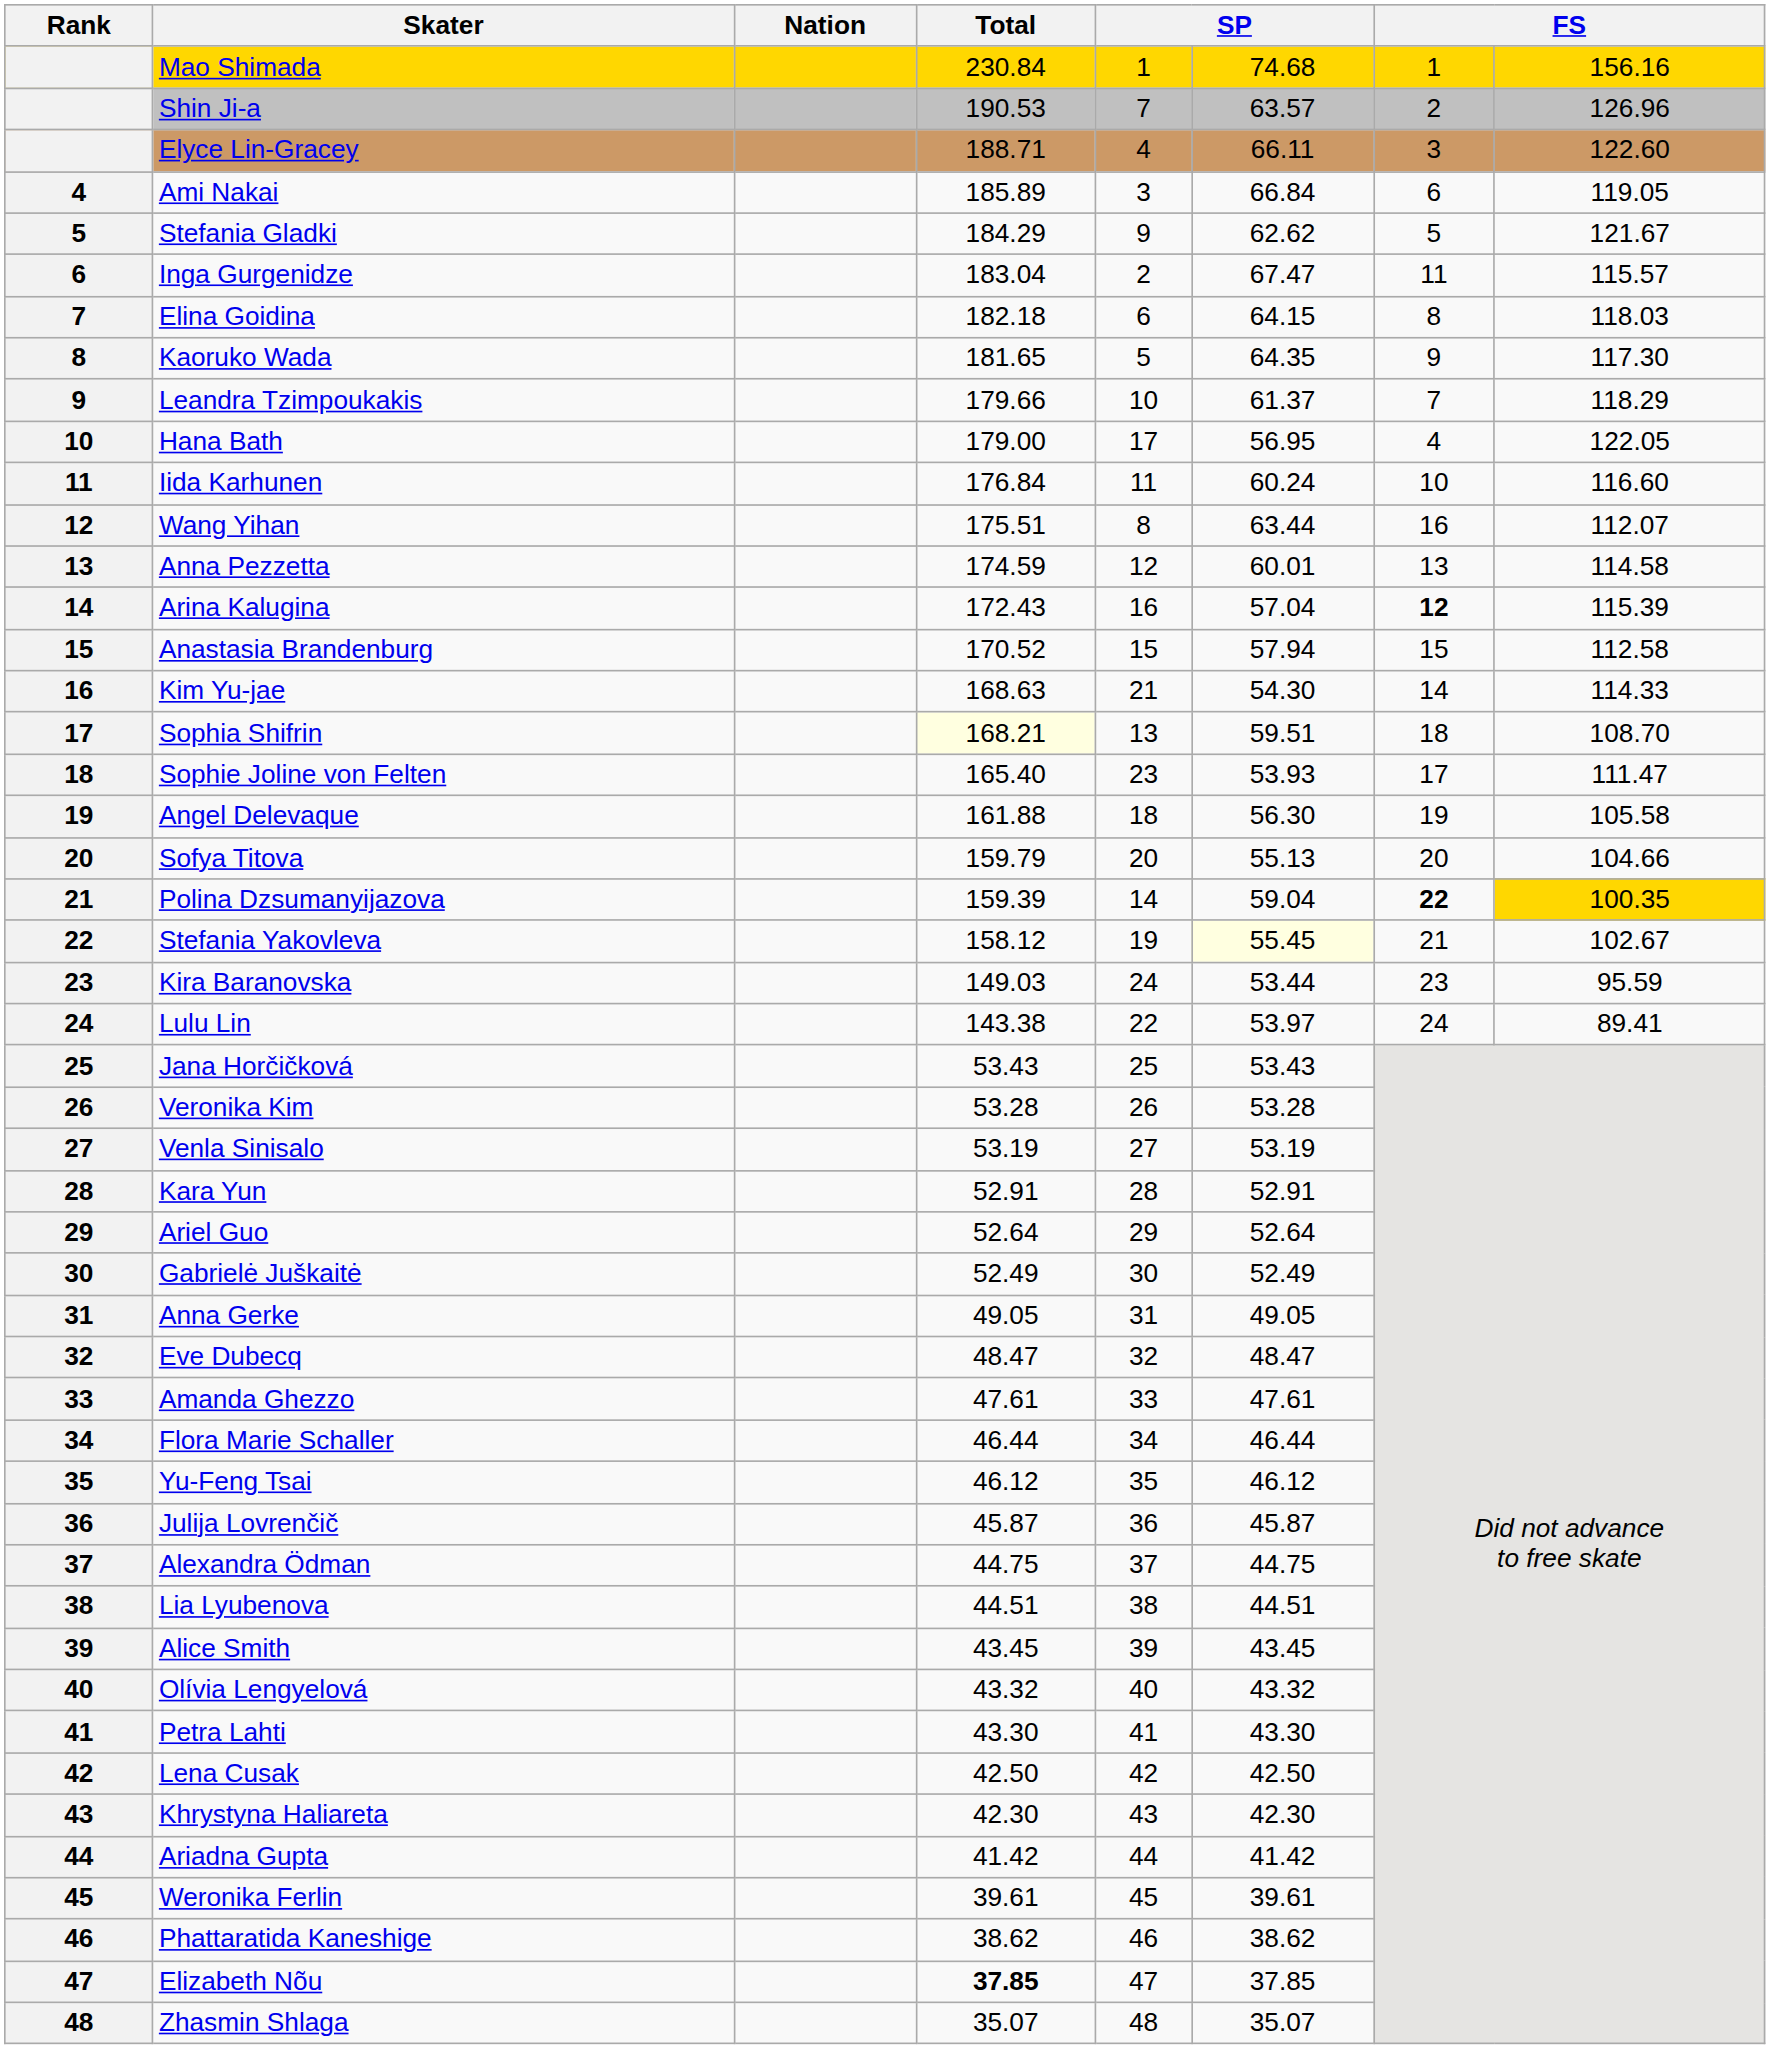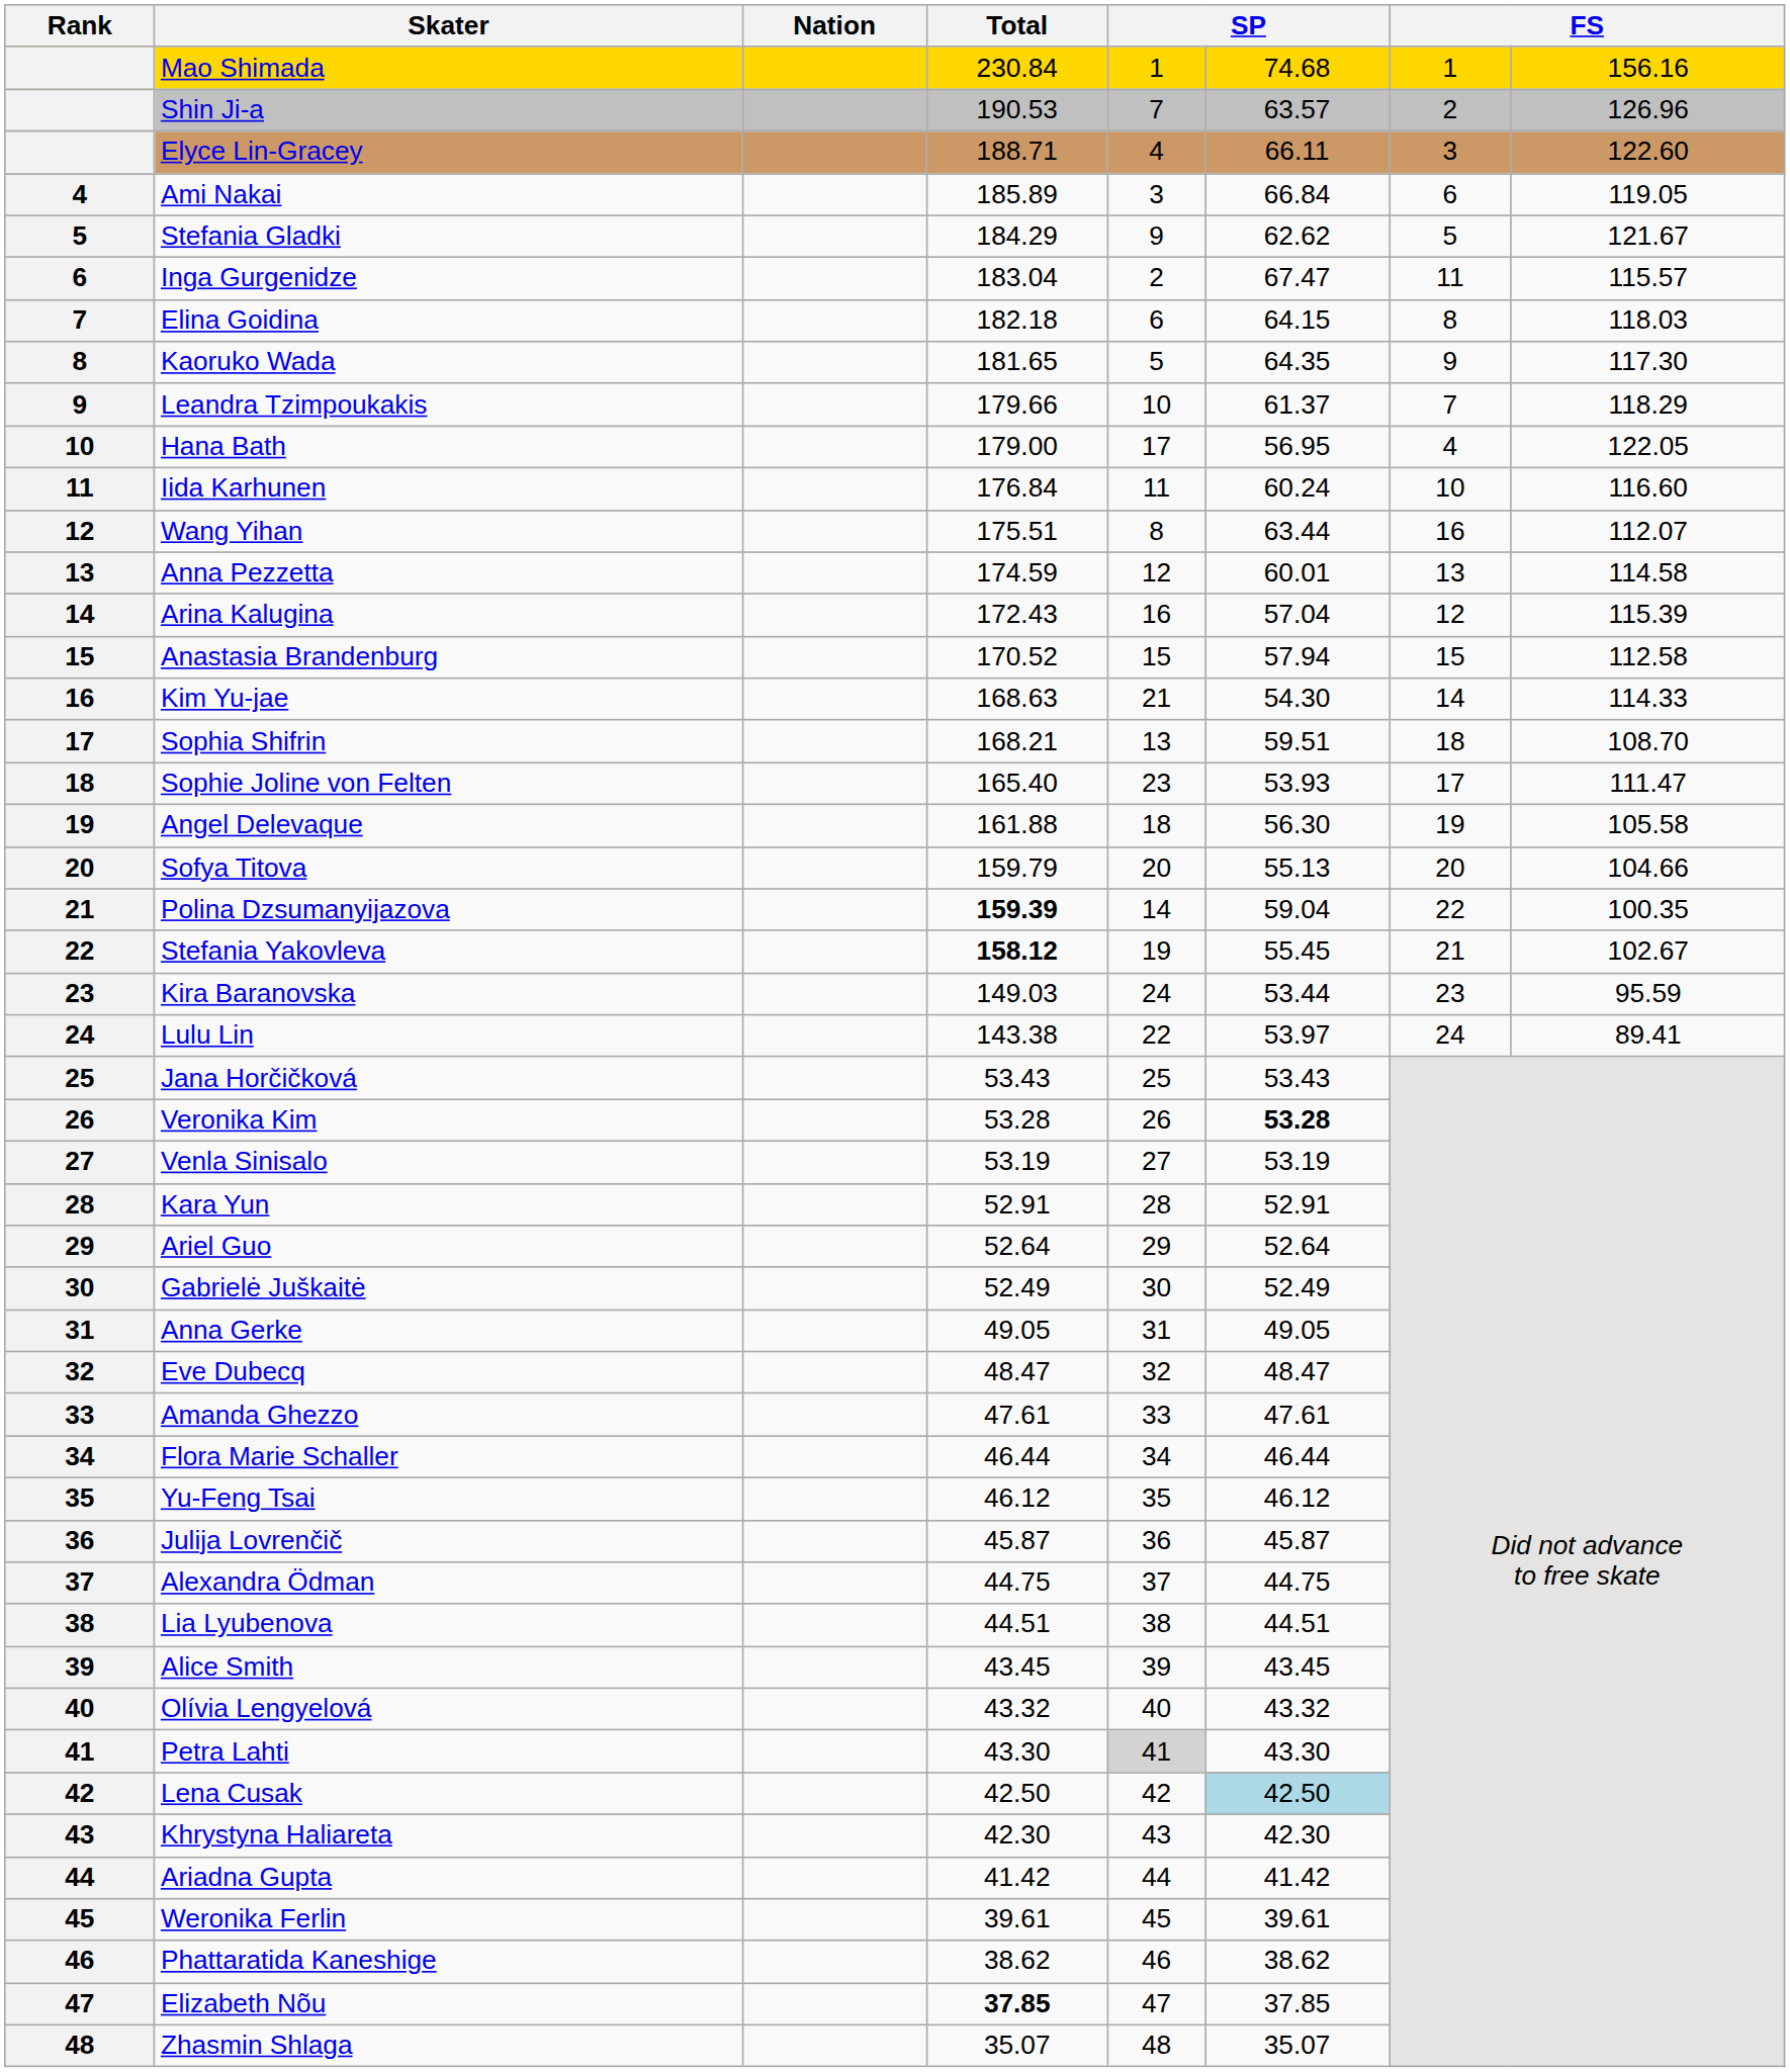Arina Kalugina | column 7: bold -> normal
Sophia Shifrin | Total: lightyellow background -> no background
Polina Dzsumanyijazova | Total: normal -> bold
Polina Dzsumanyijazova | column 7: bold -> normal
Polina Dzsumanyijazova | column 8: gold background -> no background
Stefania Yakovleva | Total: normal -> bold
Stefania Yakovleva | column 6: lightyellow background -> no background
Veronika Kim | column 6: normal -> bold
Petra Lahti | column 5: no background -> lightgrey background
Lena Cusak | column 6: no background -> lightblue background
